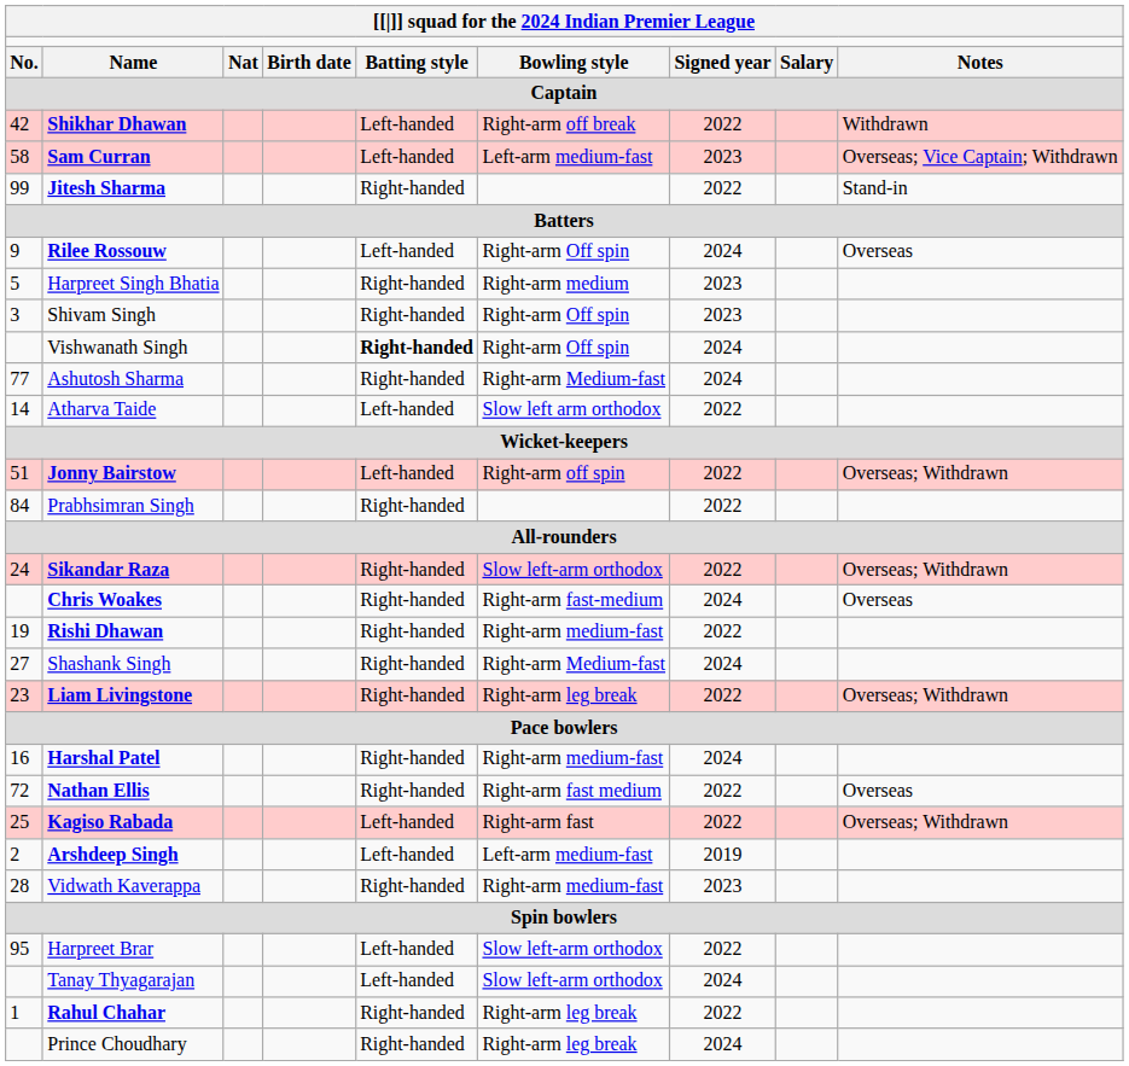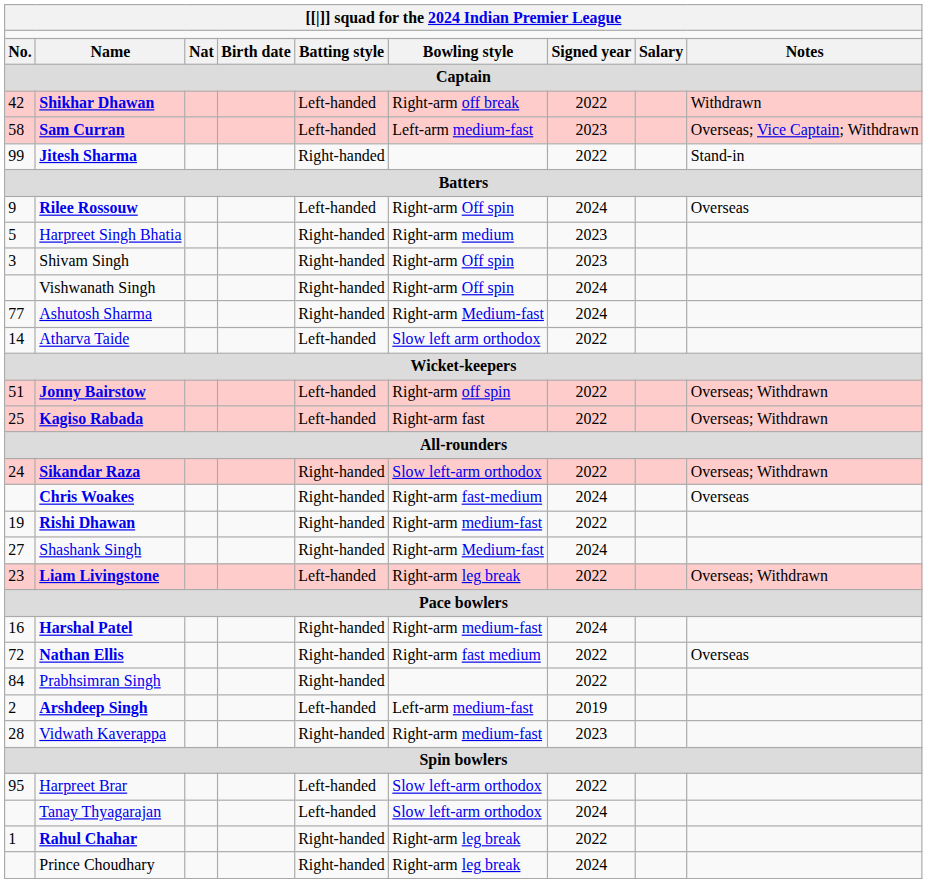Vishwanath Singh | column 5: bold -> normal
rows swapped: Prabhsimran Singh <-> Kagiso Rabada
Liam Livingstone | column 5: Right-handed -> Left-handed
